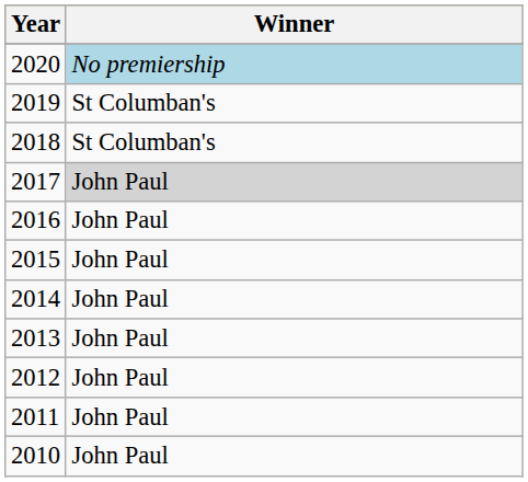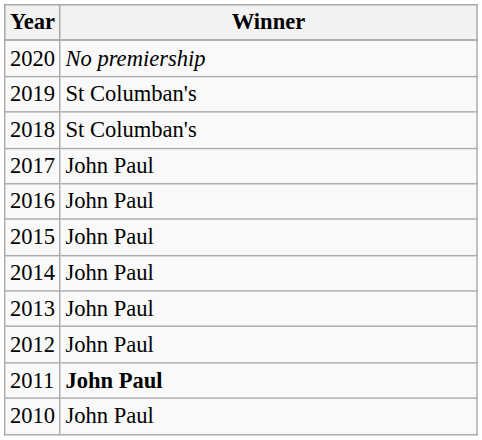2020 | Winner: lightblue background -> no background
2017 | Winner: lightgrey background -> no background
2011 | Winner: normal -> bold
